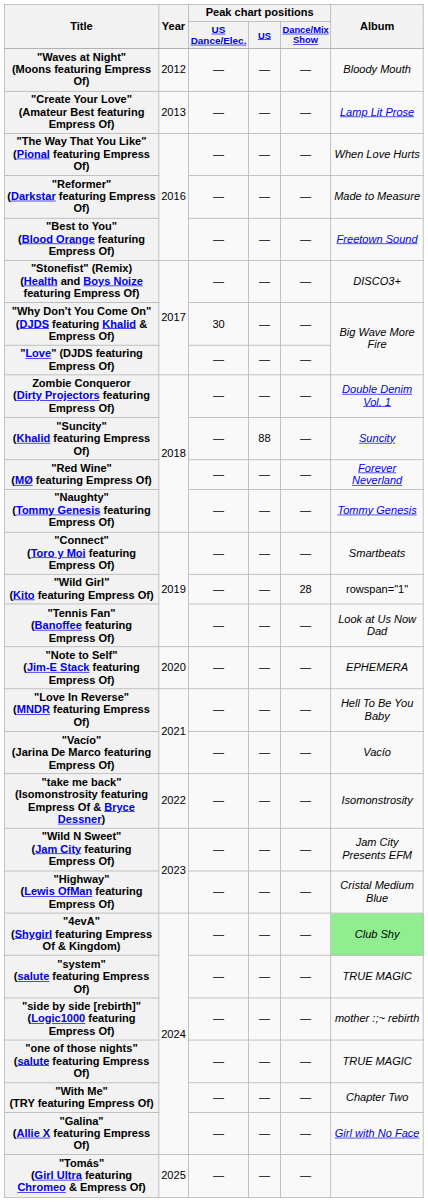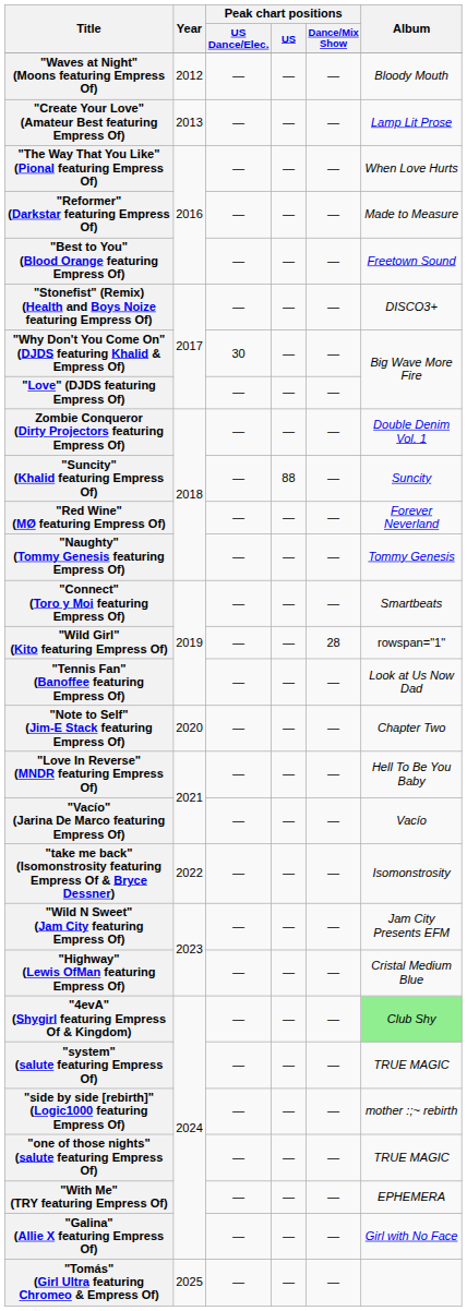"Note to Self" (Jim-E Stack featuring Empress Of) | Album: EPHEMERA -> Chapter Two
"With Me" (TRY featuring Empress Of) | Album: Chapter Two -> EPHEMERA
